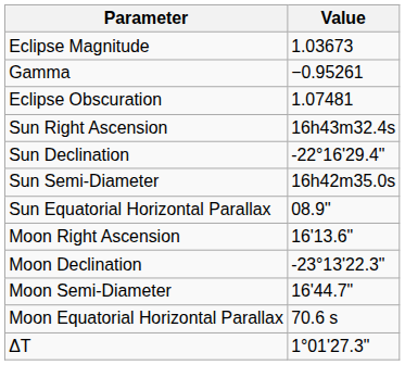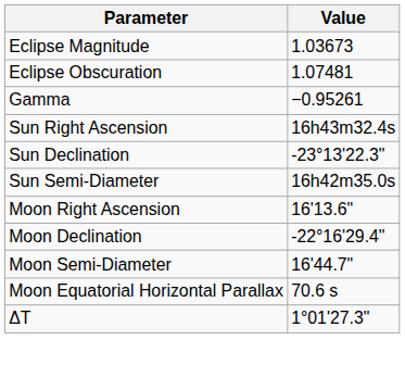rows swapped: Eclipse Obscuration <-> Gamma
Sun Declination | Value: -22°16'29.4" -> -23°13'22.3"
- row: Sun Equatorial Horizontal Parallax | 08.9"
Moon Declination | Value: -23°13'22.3" -> -22°16'29.4"
